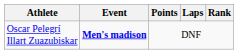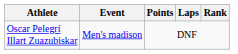Oscar Pelegrí Illart Zuazubiskar | Event: bold -> normal
